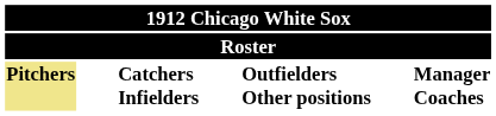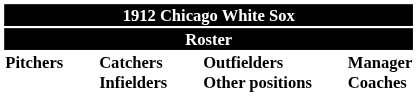Pitchers | column 1: khaki background -> no background
